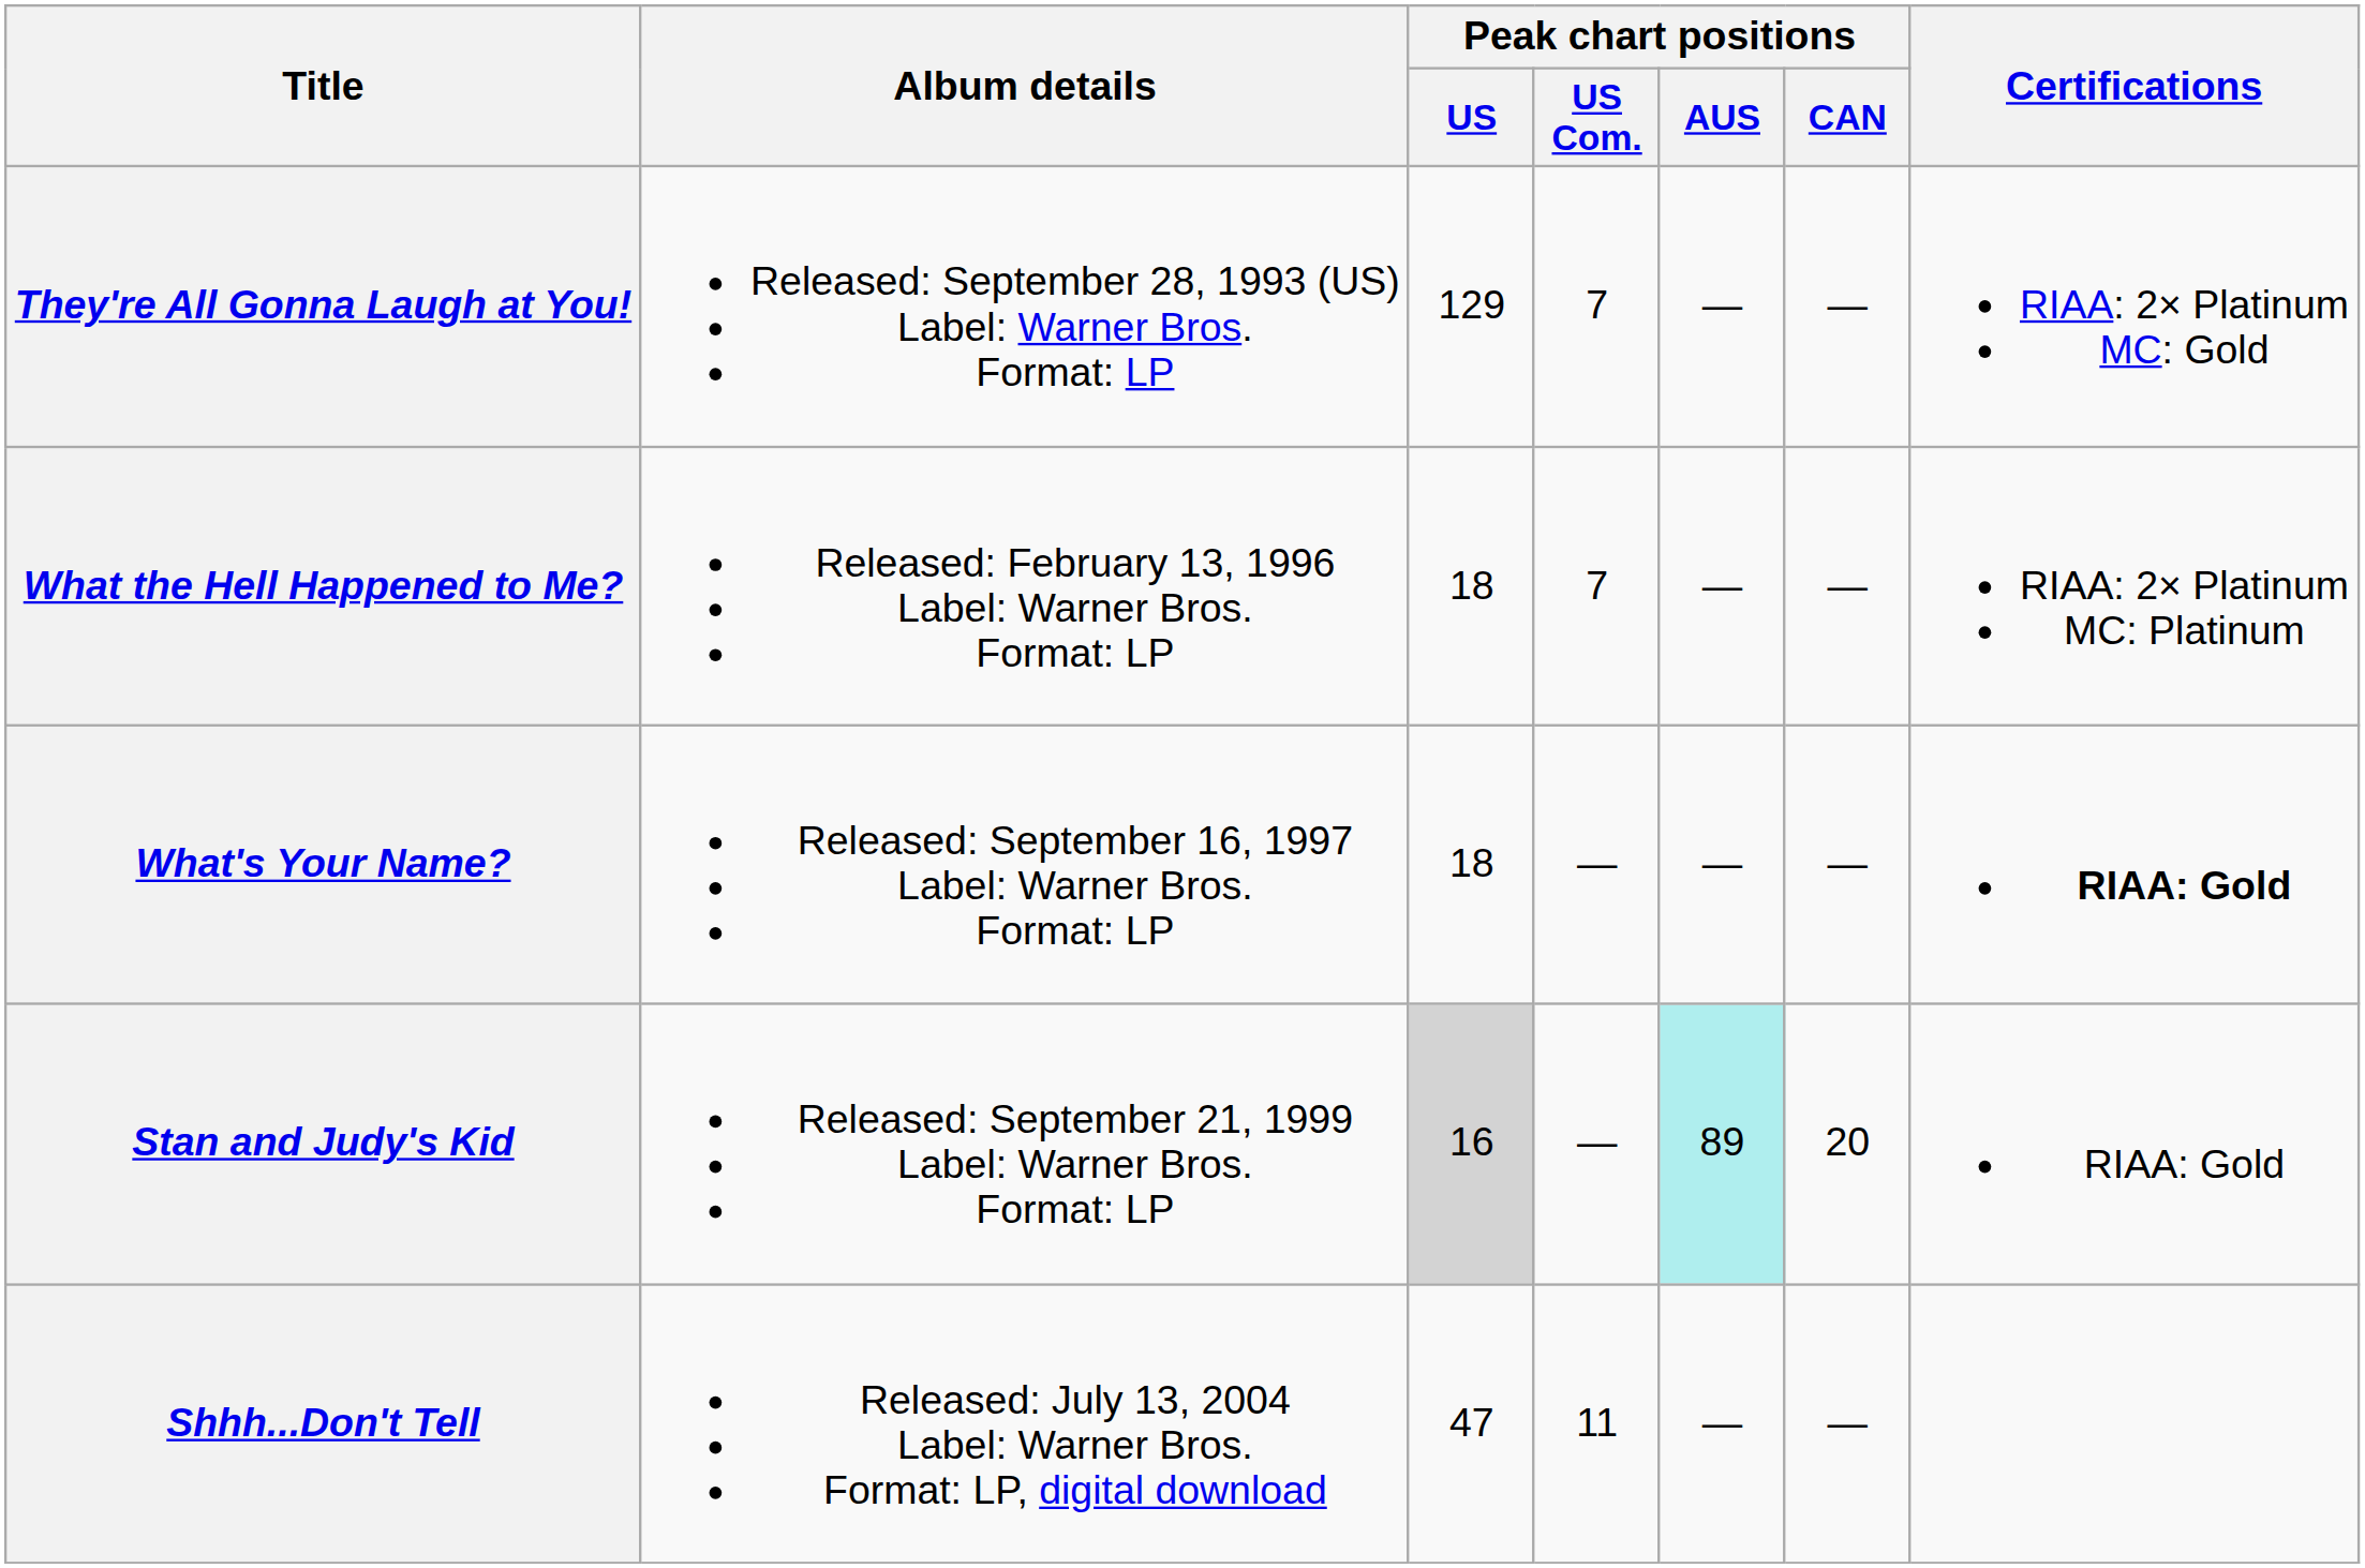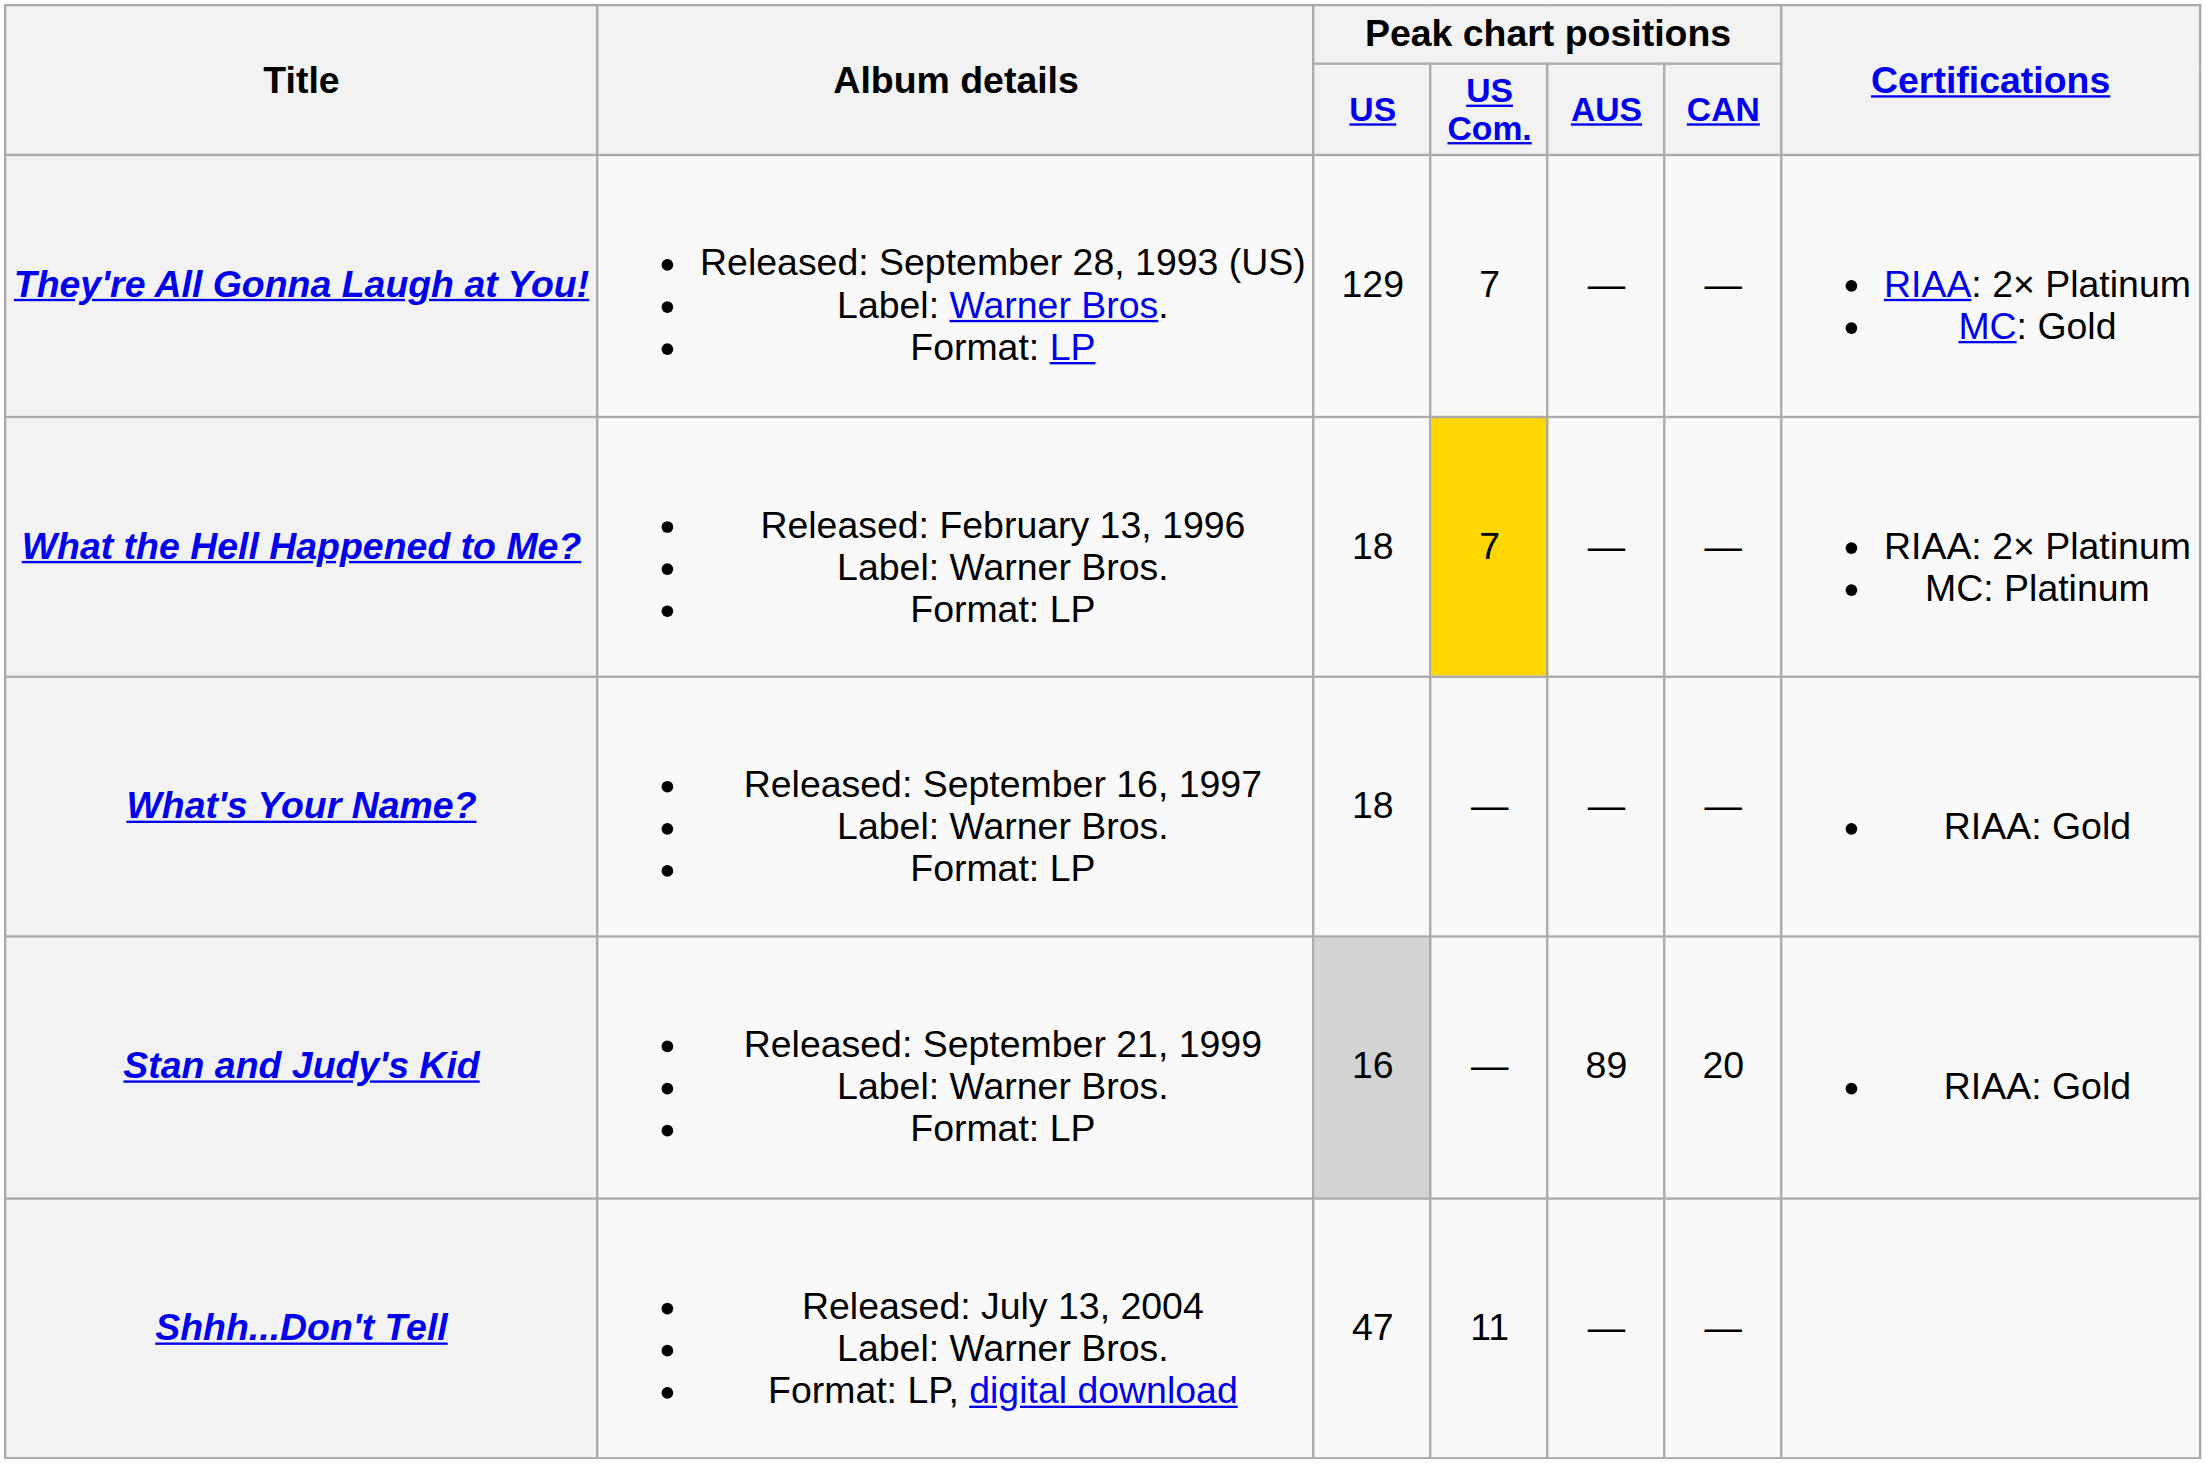What the Hell Happened to Me? | Peak chart positions / US Com.: no background -> gold background
What's Your Name? | Certifications: bold -> normal
Stan and Judy's Kid | Peak chart positions / AUS: paleturquoise background -> no background
